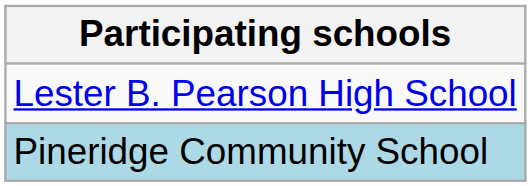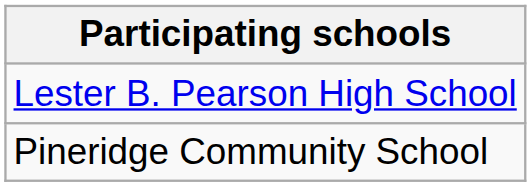row 3 | column 1: lightblue background -> no background
